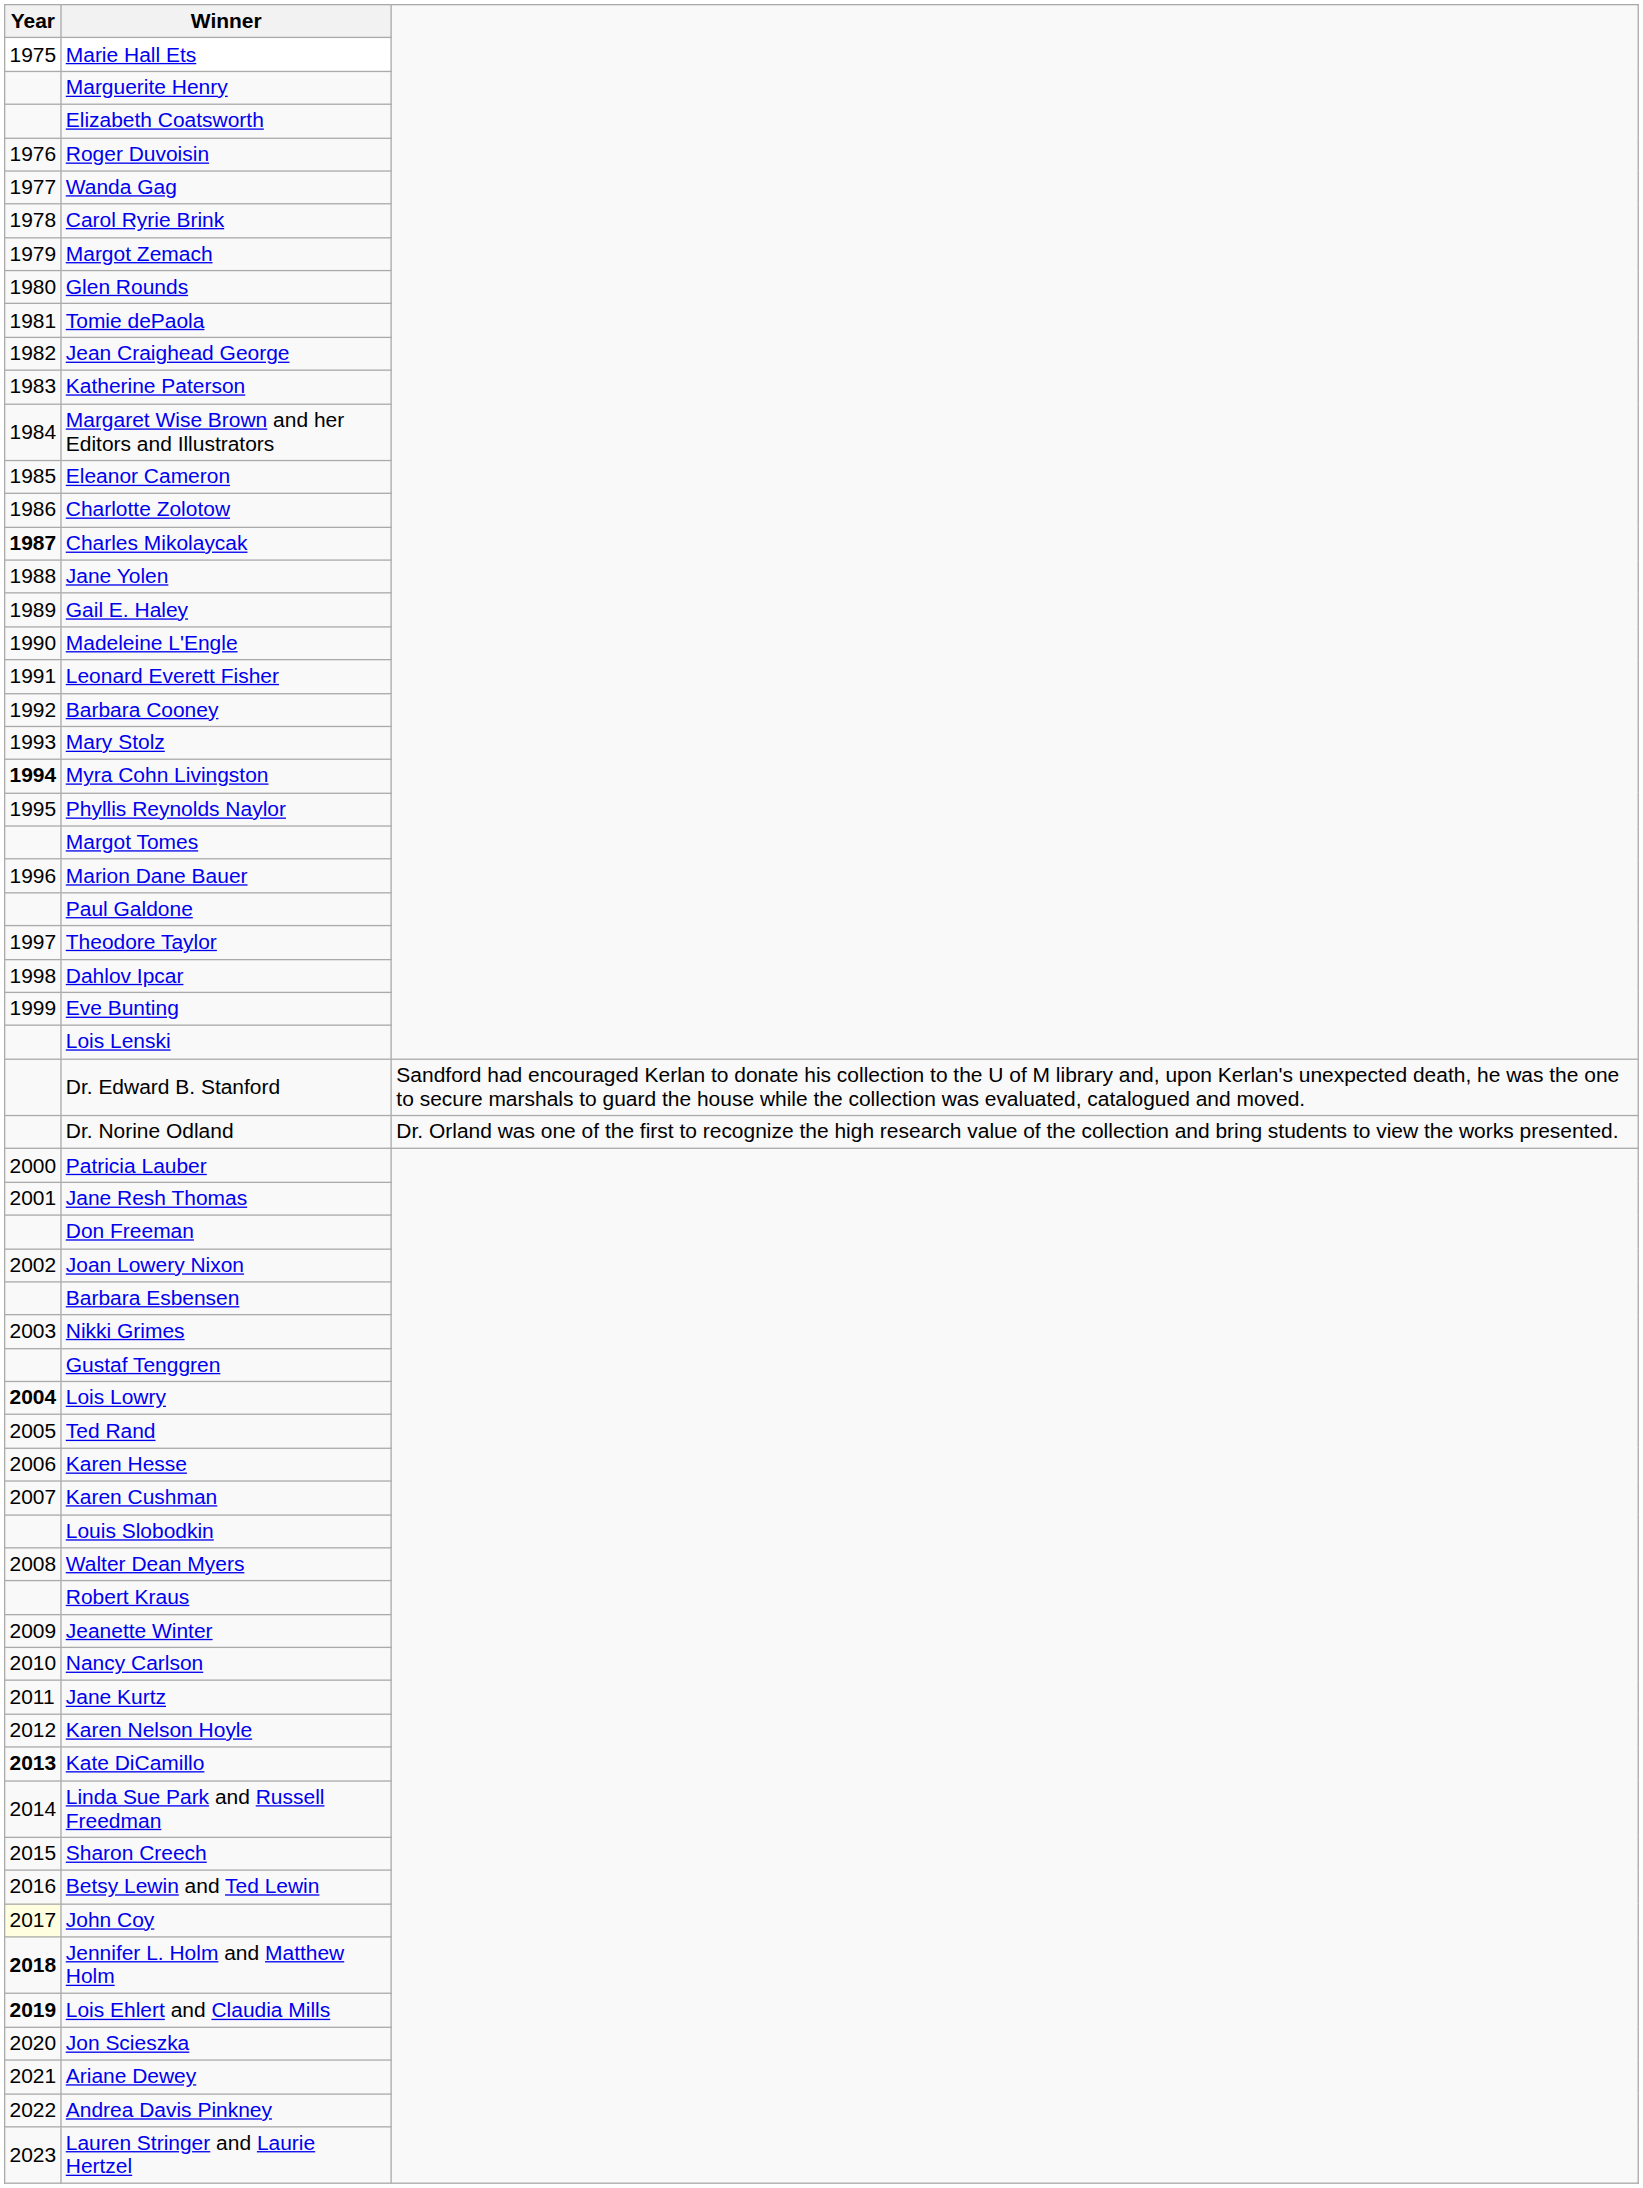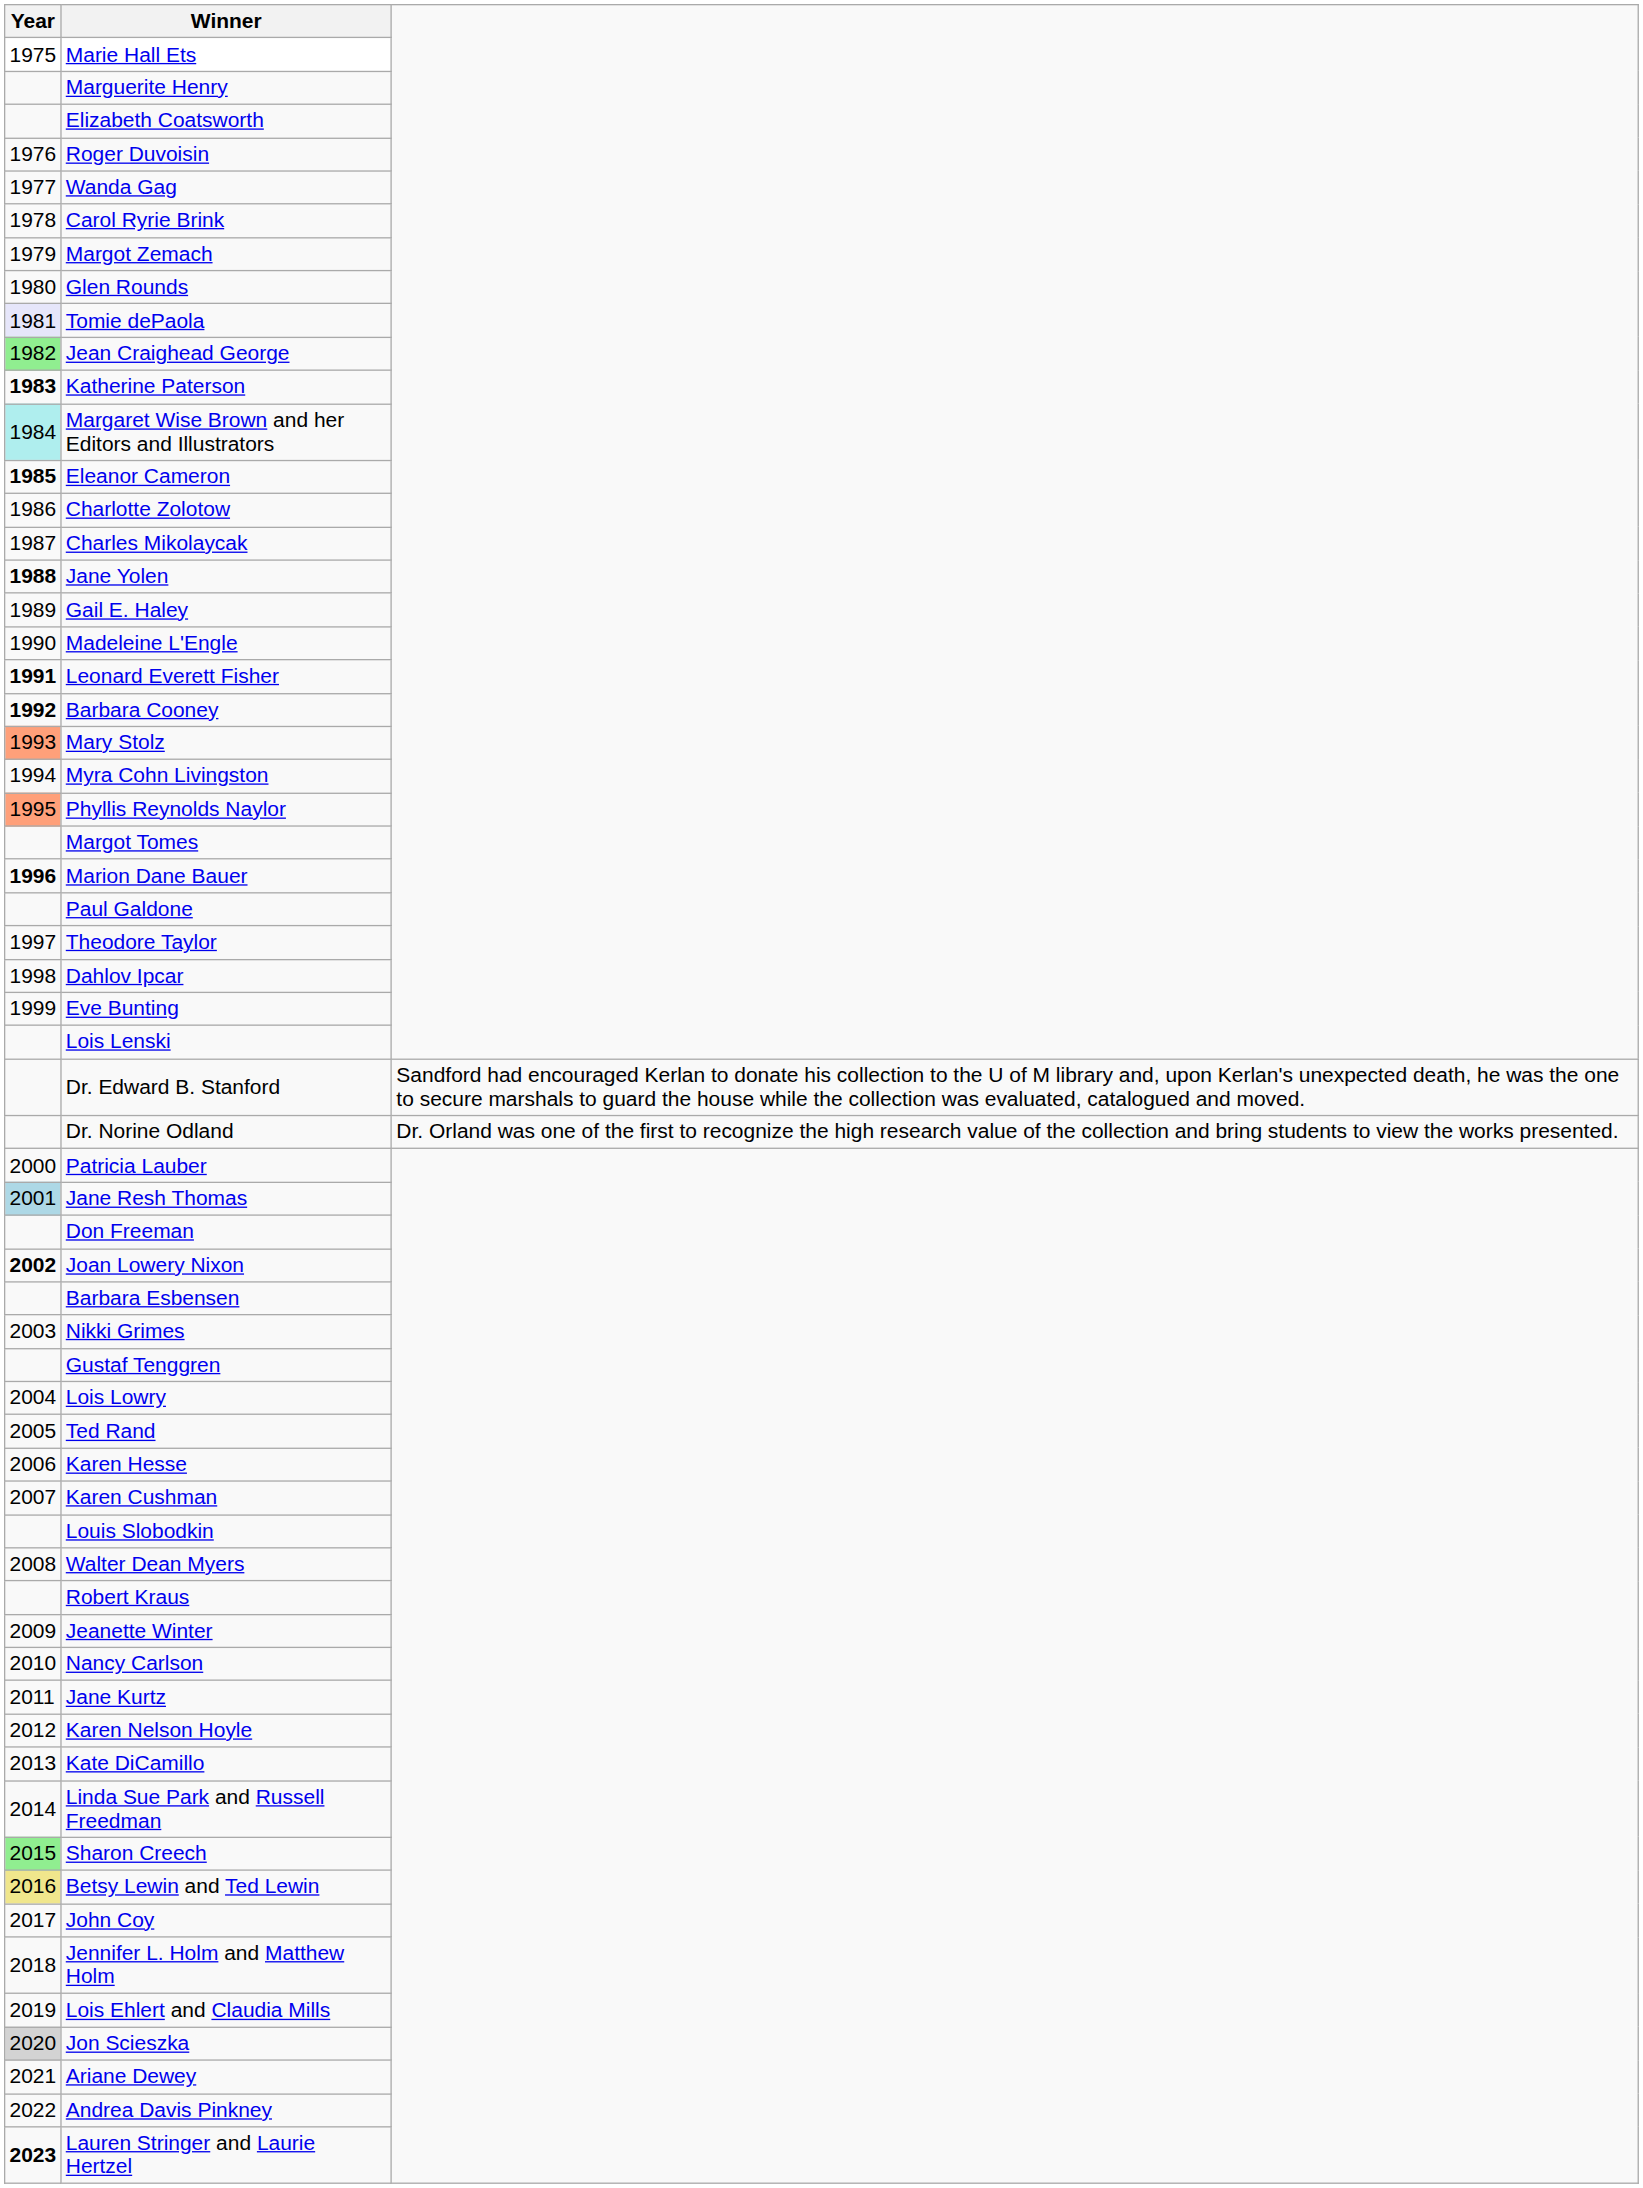Tomie dePaola | Year: no background -> lavender background
Jean Craighead George | Year: no background -> lightgreen background
Katherine Paterson | Year: normal -> bold
Margaret Wise Brown and her Editors and Illustrators | Year: no background -> paleturquoise background
Eleanor Cameron | Year: normal -> bold
Charles Mikolaycak | Year: bold -> normal
Jane Yolen | Year: normal -> bold
Leonard Everett Fisher | Year: normal -> bold
Barbara Cooney | Year: normal -> bold
Mary Stolz | Year: no background -> lightsalmon background
Myra Cohn Livingston | Year: bold -> normal
Phyllis Reynolds Naylor | Year: no background -> lightsalmon background
Marion Dane Bauer | Year: normal -> bold
Jane Resh Thomas | Year: no background -> lightblue background
Joan Lowery Nixon | Year: normal -> bold
Lois Lowry | Year: bold -> normal
Kate DiCamillo | Year: bold -> normal
Sharon Creech | Year: no background -> lightgreen background
Betsy Lewin and Ted Lewin | Year: no background -> khaki background
John Coy | Year: lightyellow background -> no background
Jennifer L. Holm and Matthew Holm | Year: bold -> normal
Lois Ehlert and Claudia Mills | Year: bold -> normal
Jon Scieszka | Year: no background -> lightgrey background
Lauren Stringer and Laurie Hertzel | Year: normal -> bold
